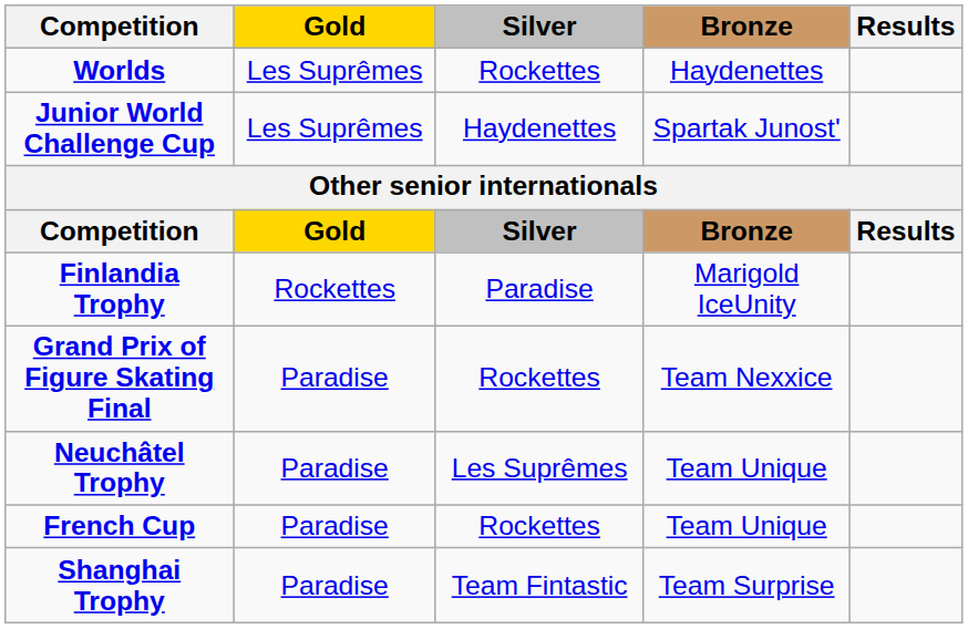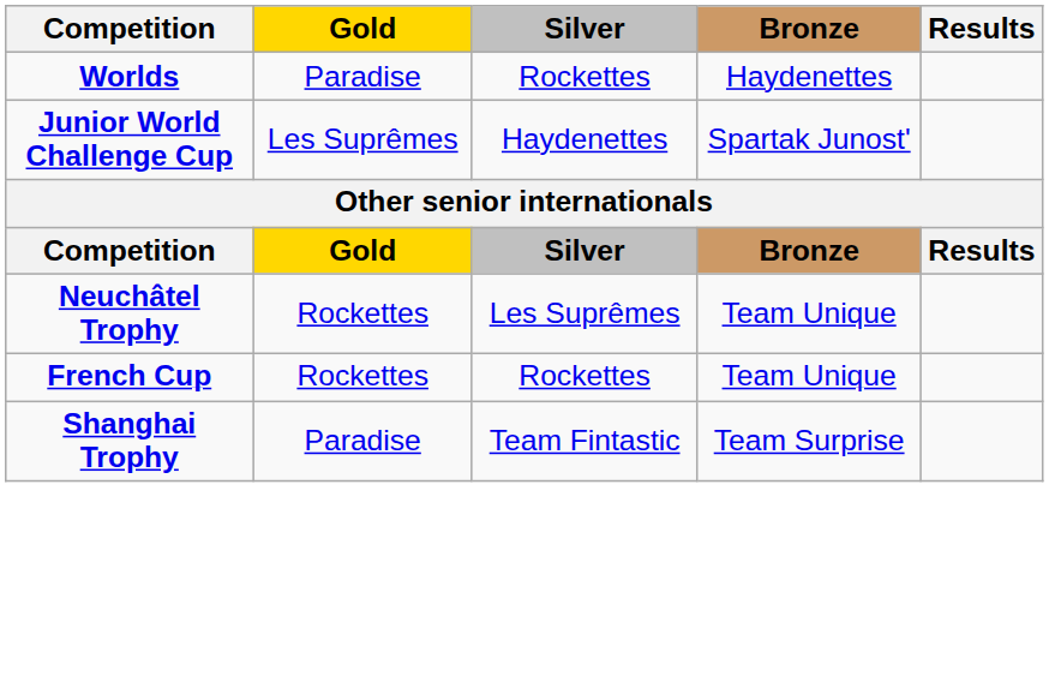Worlds | Gold: Les Suprêmes -> Paradise
- row: Finlandia Trophy | Rockettes | Paradise | Marigold IceUnity
- row: Grand Prix of Figure Skating Final | Paradise | Rockettes | Team Nexxice
Neuchâtel Trophy | Gold: Paradise -> Rockettes
French Cup | Gold: Paradise -> Rockettes
